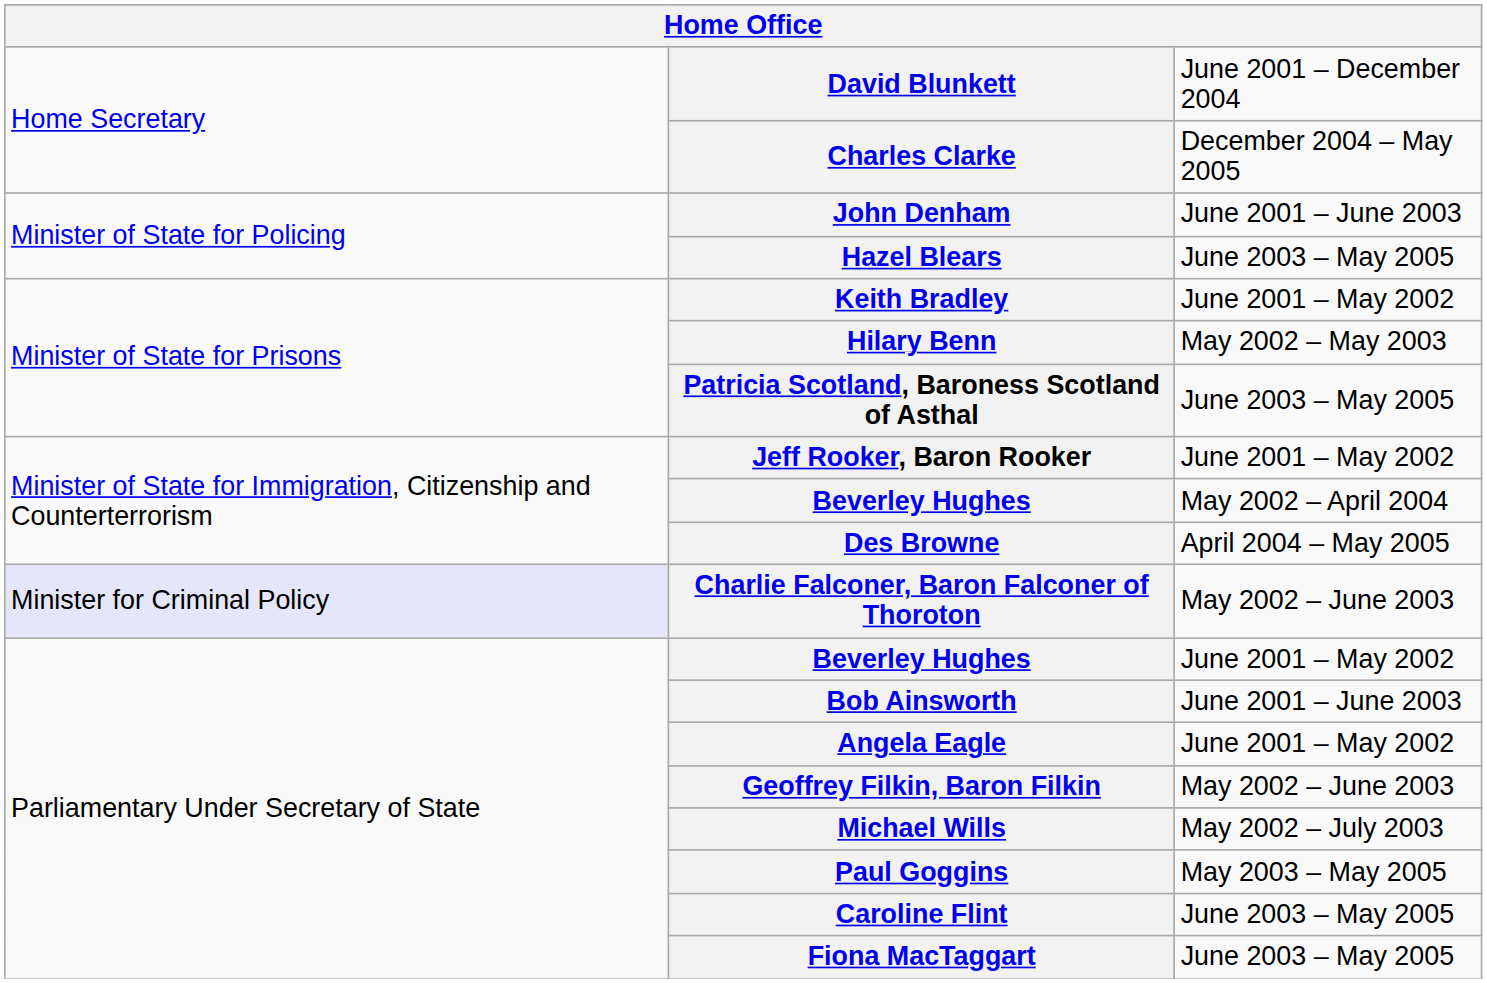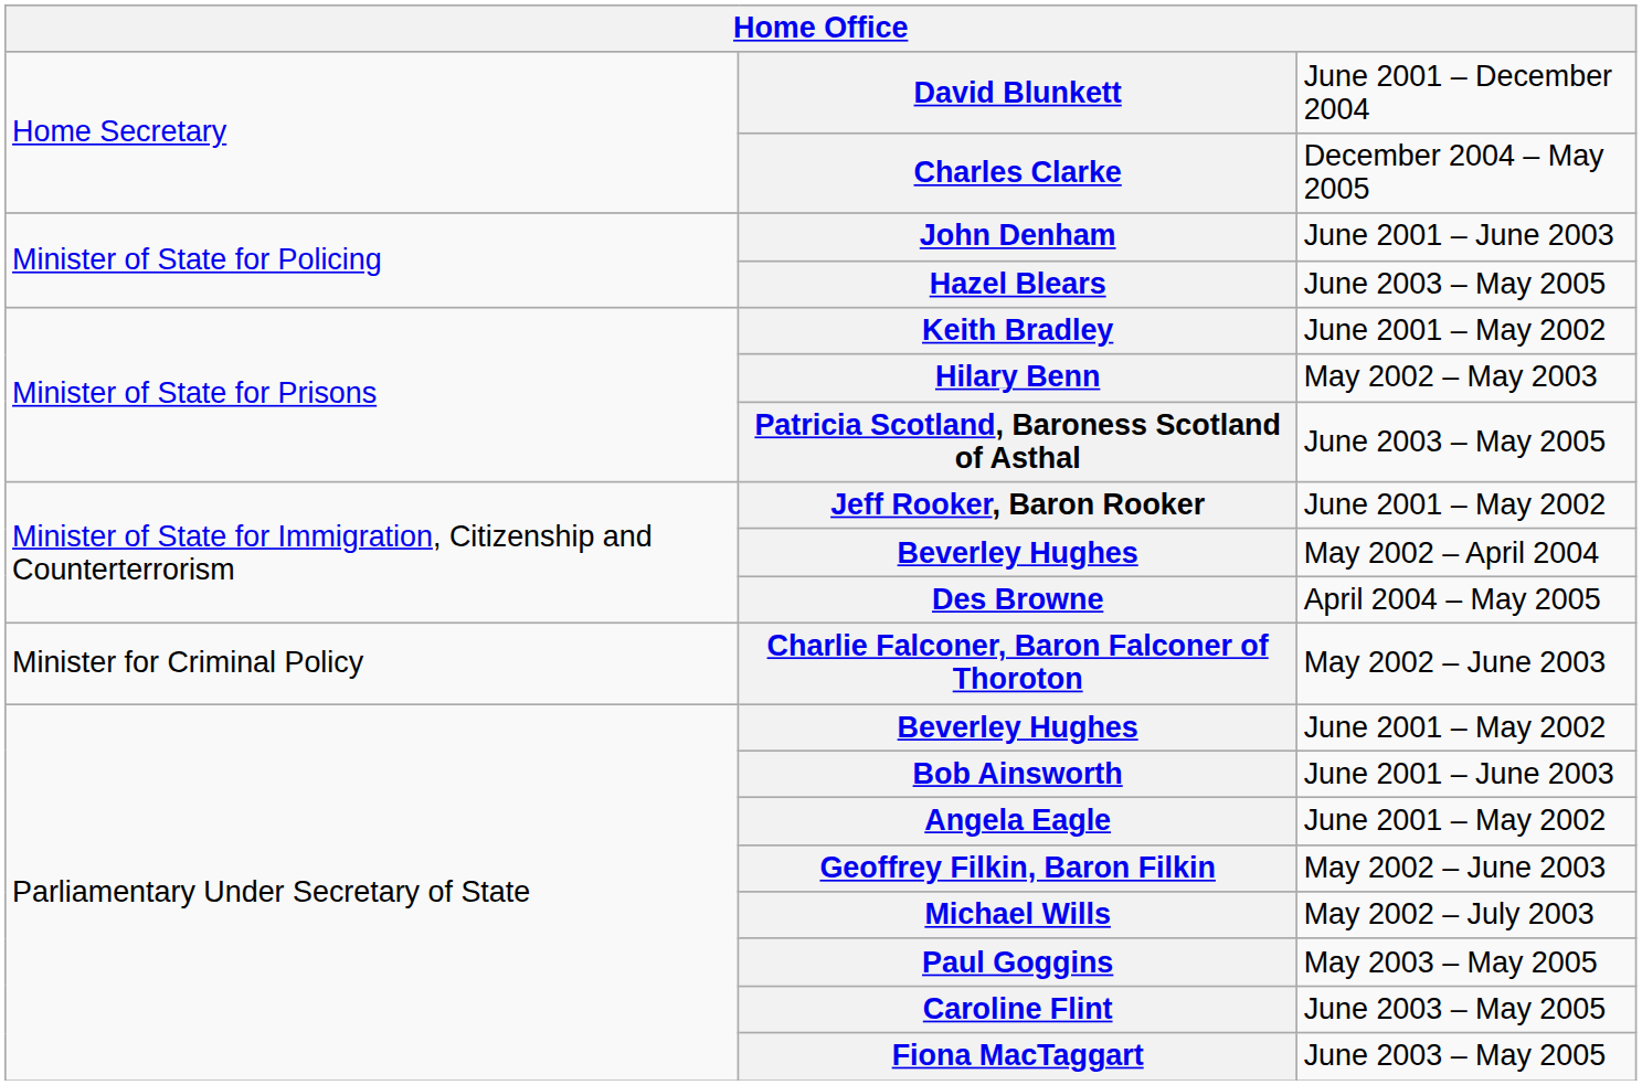Charlie Falconer, Baron Falconer of Thoroton | column 1: lavender background -> no background
